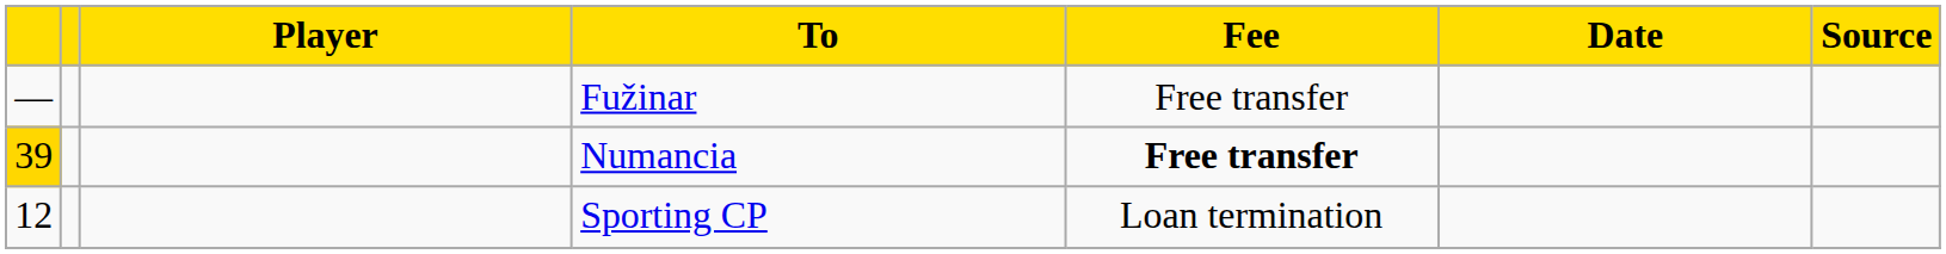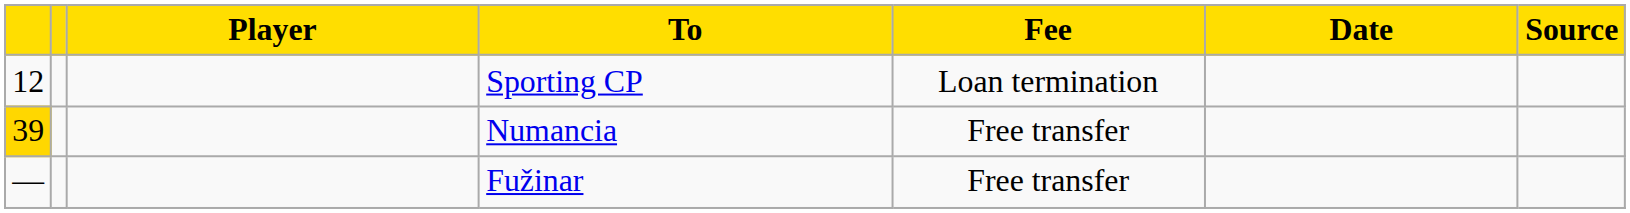rows swapped: Sporting CP <-> Fužinar
Numancia | Fee: bold -> normal
